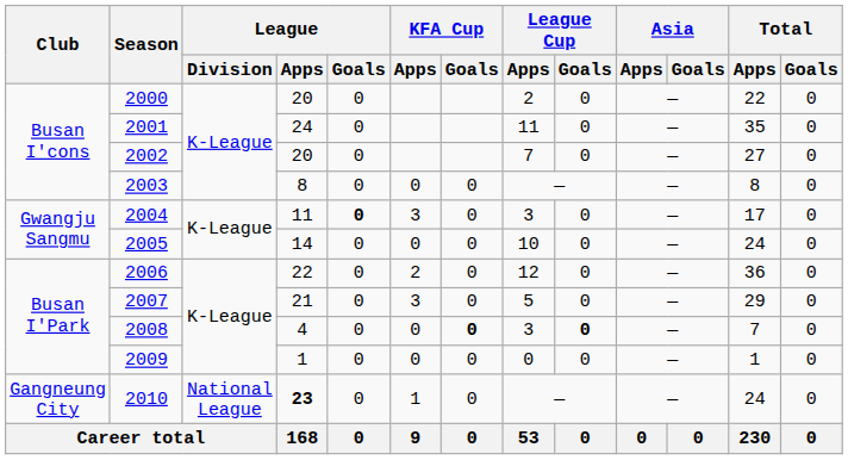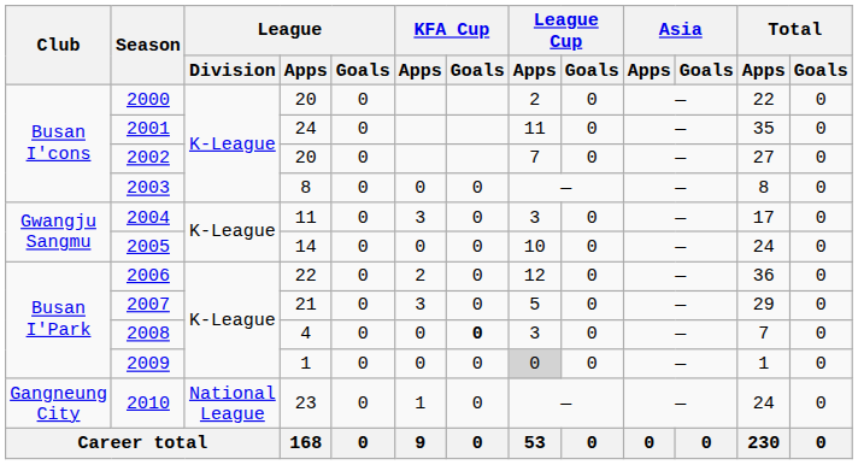2004 | League / Goals: bold -> normal
2008 | League Cup / Goals: bold -> normal
2009 | League Cup / Apps: no background -> lightgrey background
2010 | League / Apps: bold -> normal
